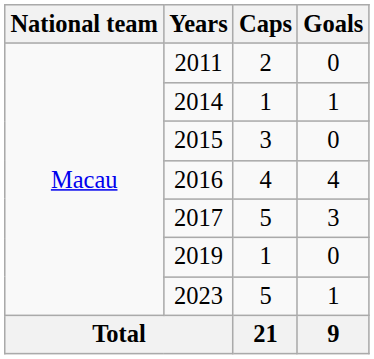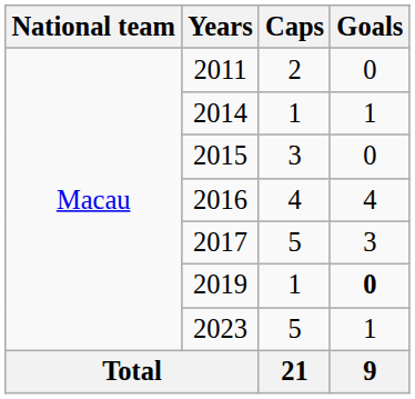2019 | Goals: normal -> bold
